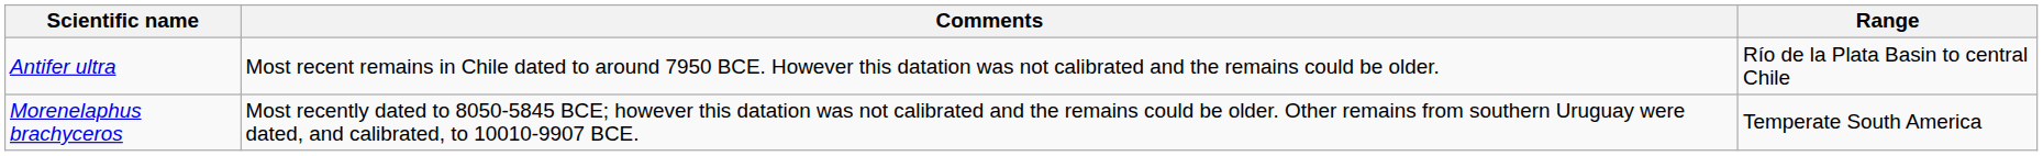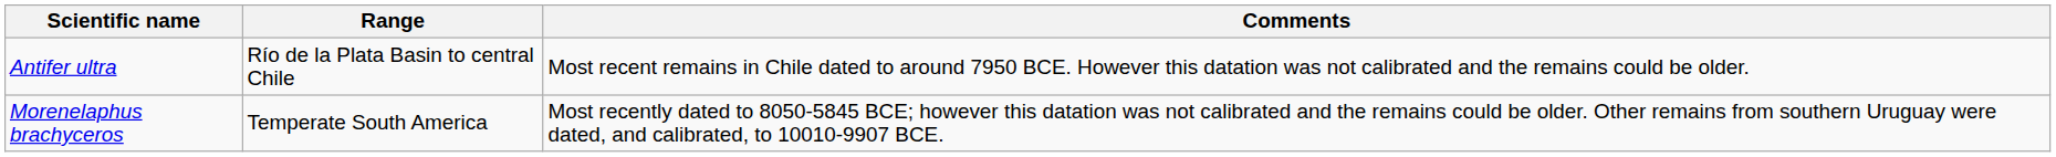columns swapped: Range <-> Comments
